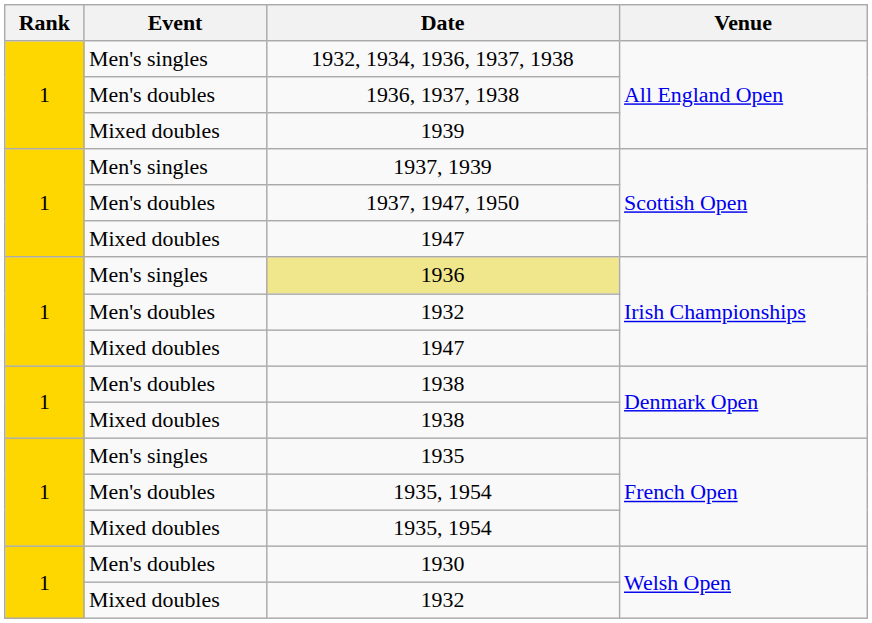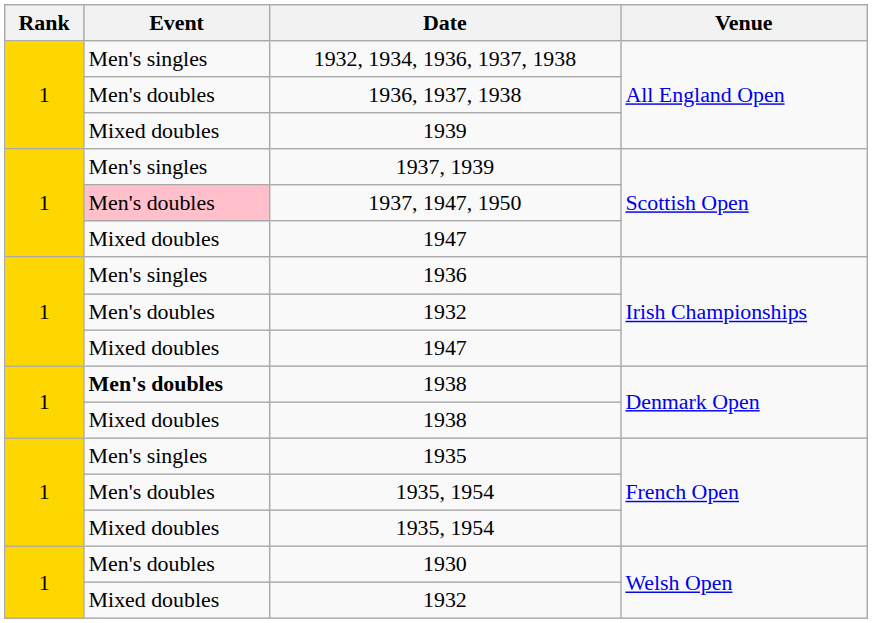1937, 1947, 1950 | Event: no background -> pink background
1936 | Date: khaki background -> no background
Men's doubles / 1938 | Event: normal -> bold
